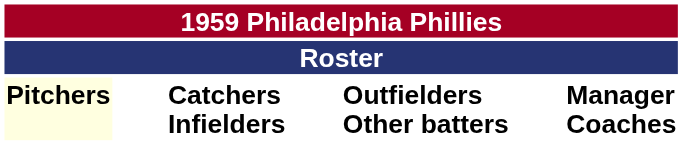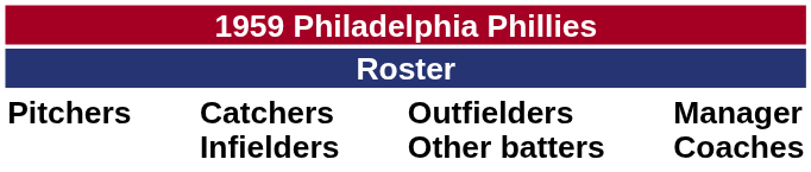Pitchers | column 1: lightyellow background -> no background
